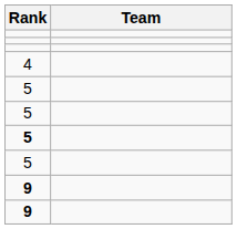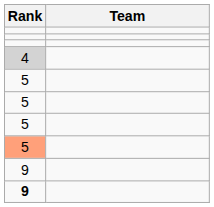row 5 | Rank: no background -> lightgrey background
row 8 | Rank: bold -> normal
row 9 | Rank: no background -> lightsalmon background
row 10 | Rank: bold -> normal
